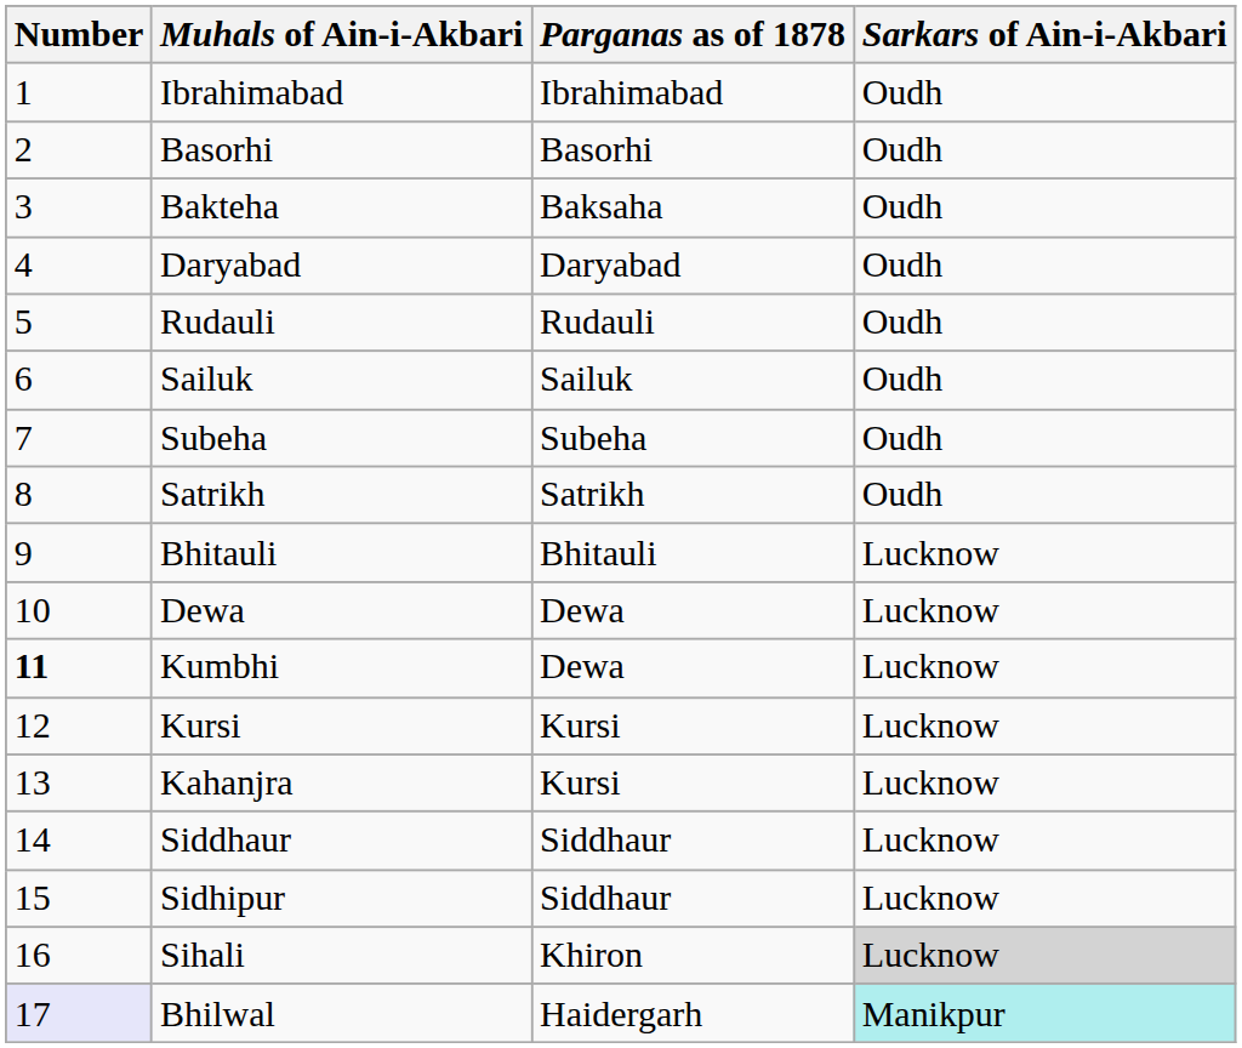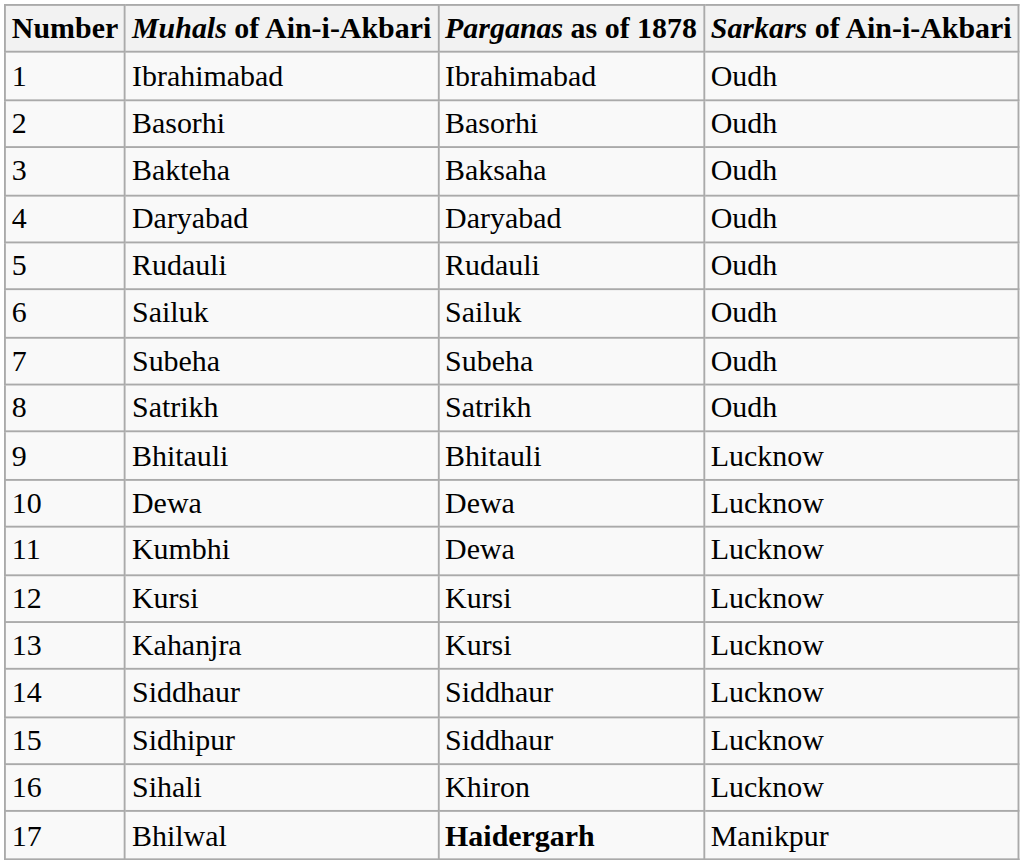Kumbhi | Number: bold -> normal
Sihali | Sarkars of Ain-i-Akbari: lightgrey background -> no background
Bhilwal | Number: lavender background -> no background
Bhilwal | Parganas as of 1878: normal -> bold
Bhilwal | Sarkars of Ain-i-Akbari: paleturquoise background -> no background
